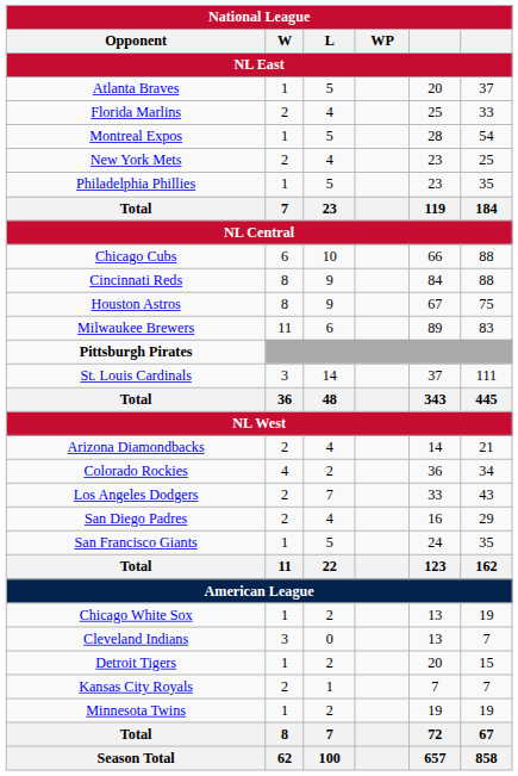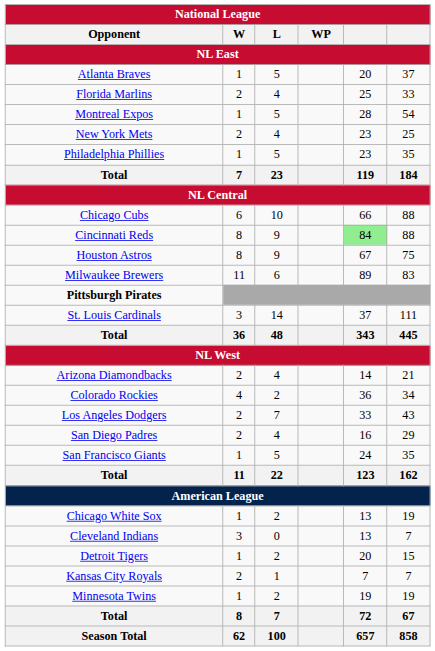Cincinnati Reds | column 5: no background -> lightgreen background
